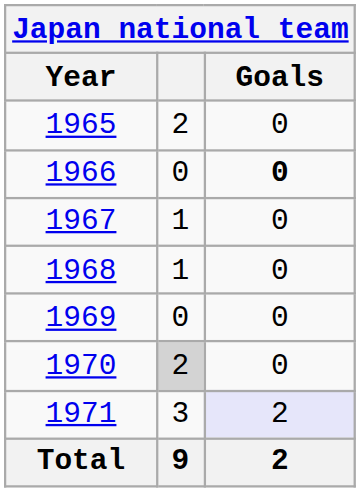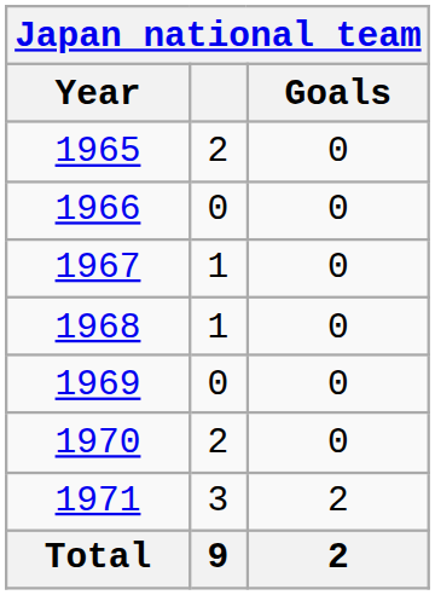1966 | Goals: bold -> normal
1970 | column 2: lightgrey background -> no background
1971 | Goals: lavender background -> no background
